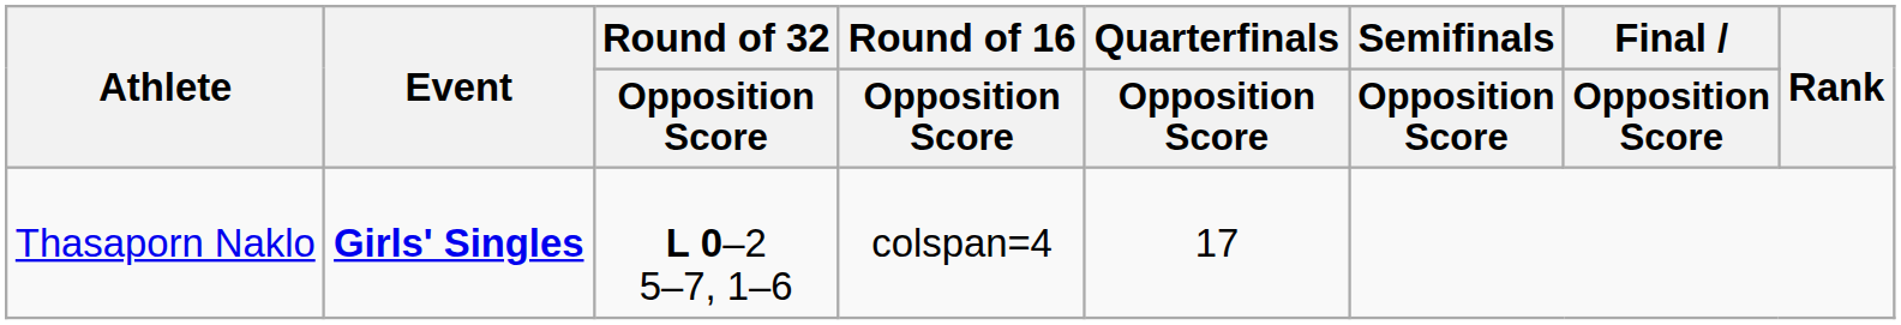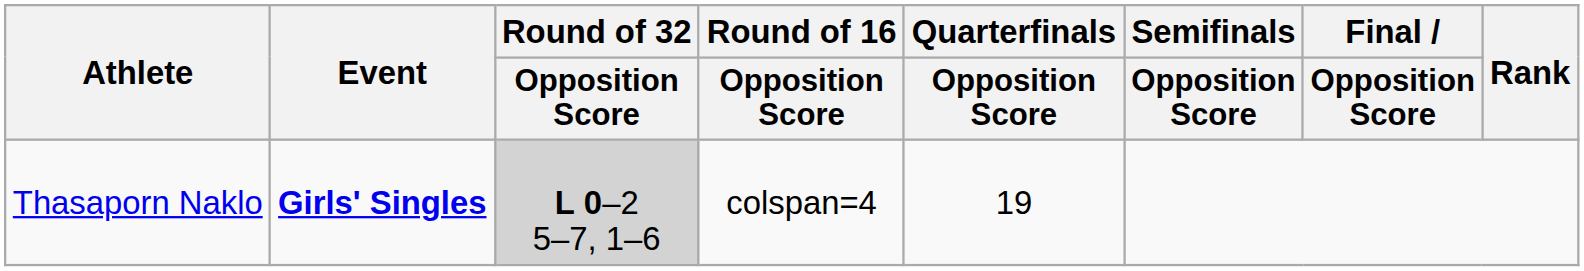Thasaporn Naklo | Round of 32 / Opposition Score: no background -> lightgrey background
Thasaporn Naklo | Quarterfinals / Opposition Score: 17 -> 19
